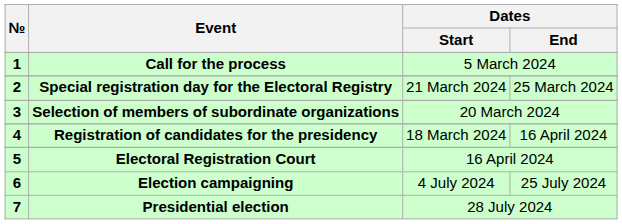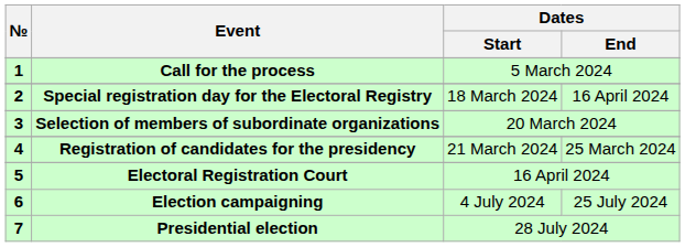Special registration day for the Electoral Registry | Dates / Start: 21 March 2024 -> 18 March 2024
Special registration day for the Electoral Registry | Dates / End: 25 March 2024 -> 16 April 2024
Registration of candidates for the presidency | Dates / Start: 18 March 2024 -> 21 March 2024
Registration of candidates for the presidency | Dates / End: 16 April 2024 -> 25 March 2024
